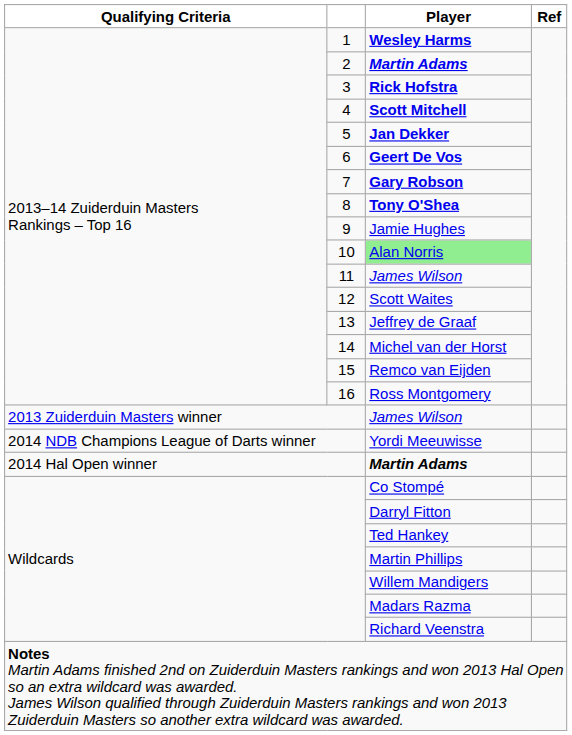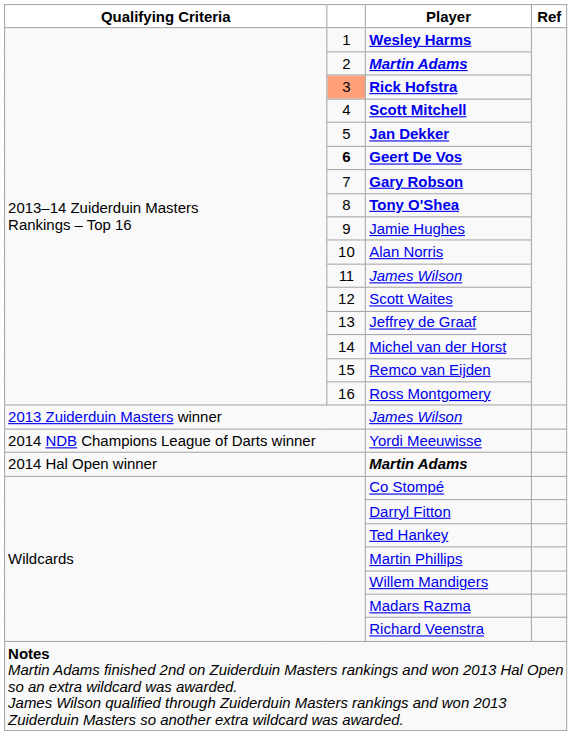Rick Hofstra | column 2: no background -> lightsalmon background
Geert De Vos | column 2: normal -> bold
Alan Norris | Player: lightgreen background -> no background
